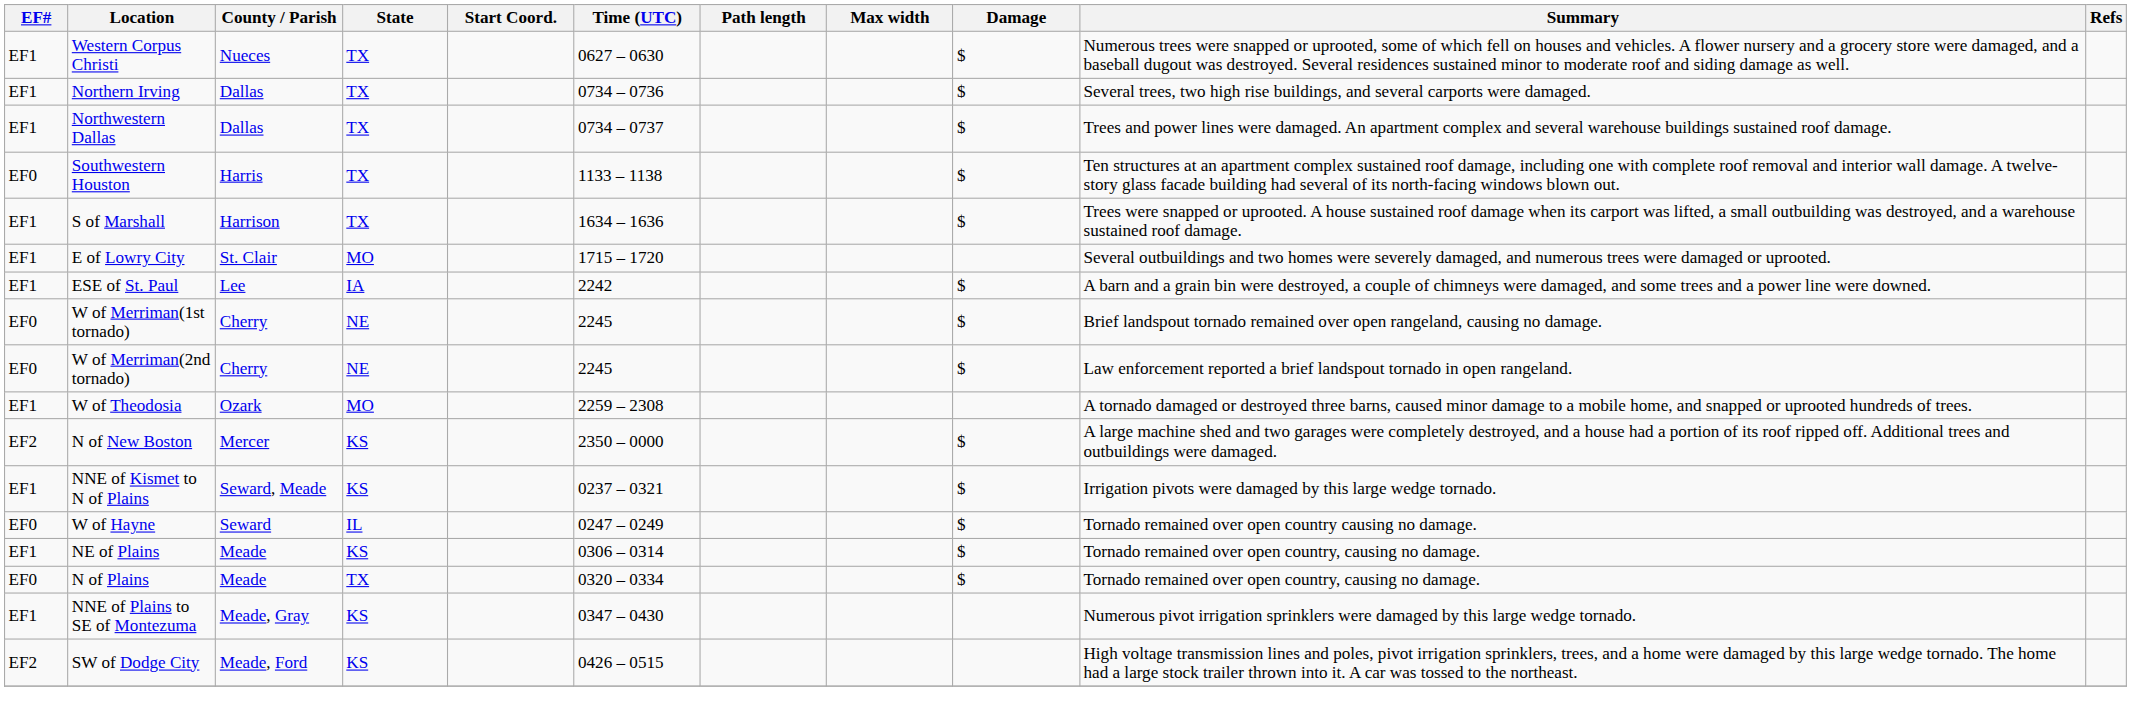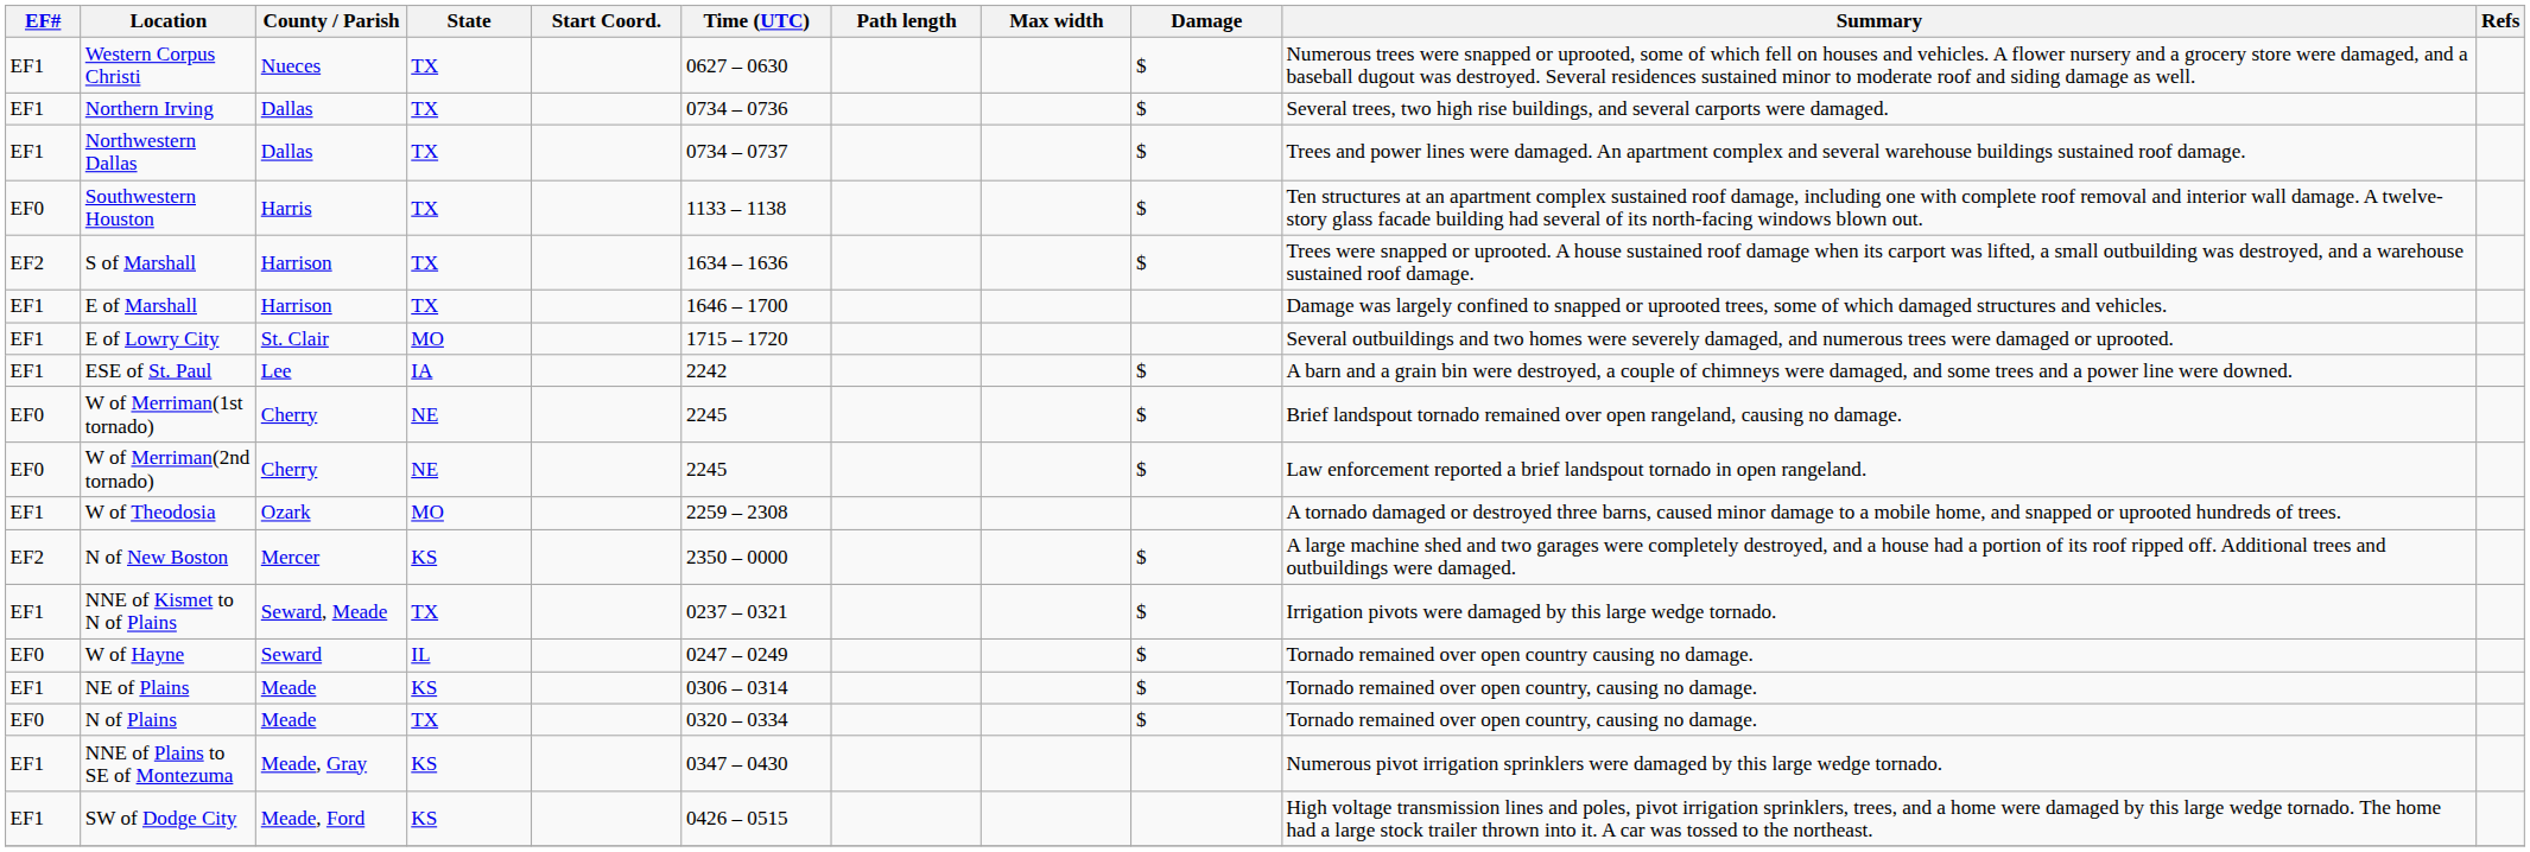S of Marshall | EF#: EF1 -> EF2
+ row: EF1 | E of Marshall | Harrison | TX | 1646 – 1700 | Damage was largely confined to snapped or uprooted trees, some of which damaged structures and vehicles.
NNE of Kismet to N of Plains | State: KS -> TX
SW of Dodge City | EF#: EF2 -> EF1
